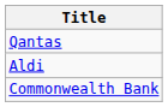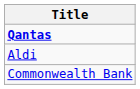row 2 | column 1: normal -> bold
